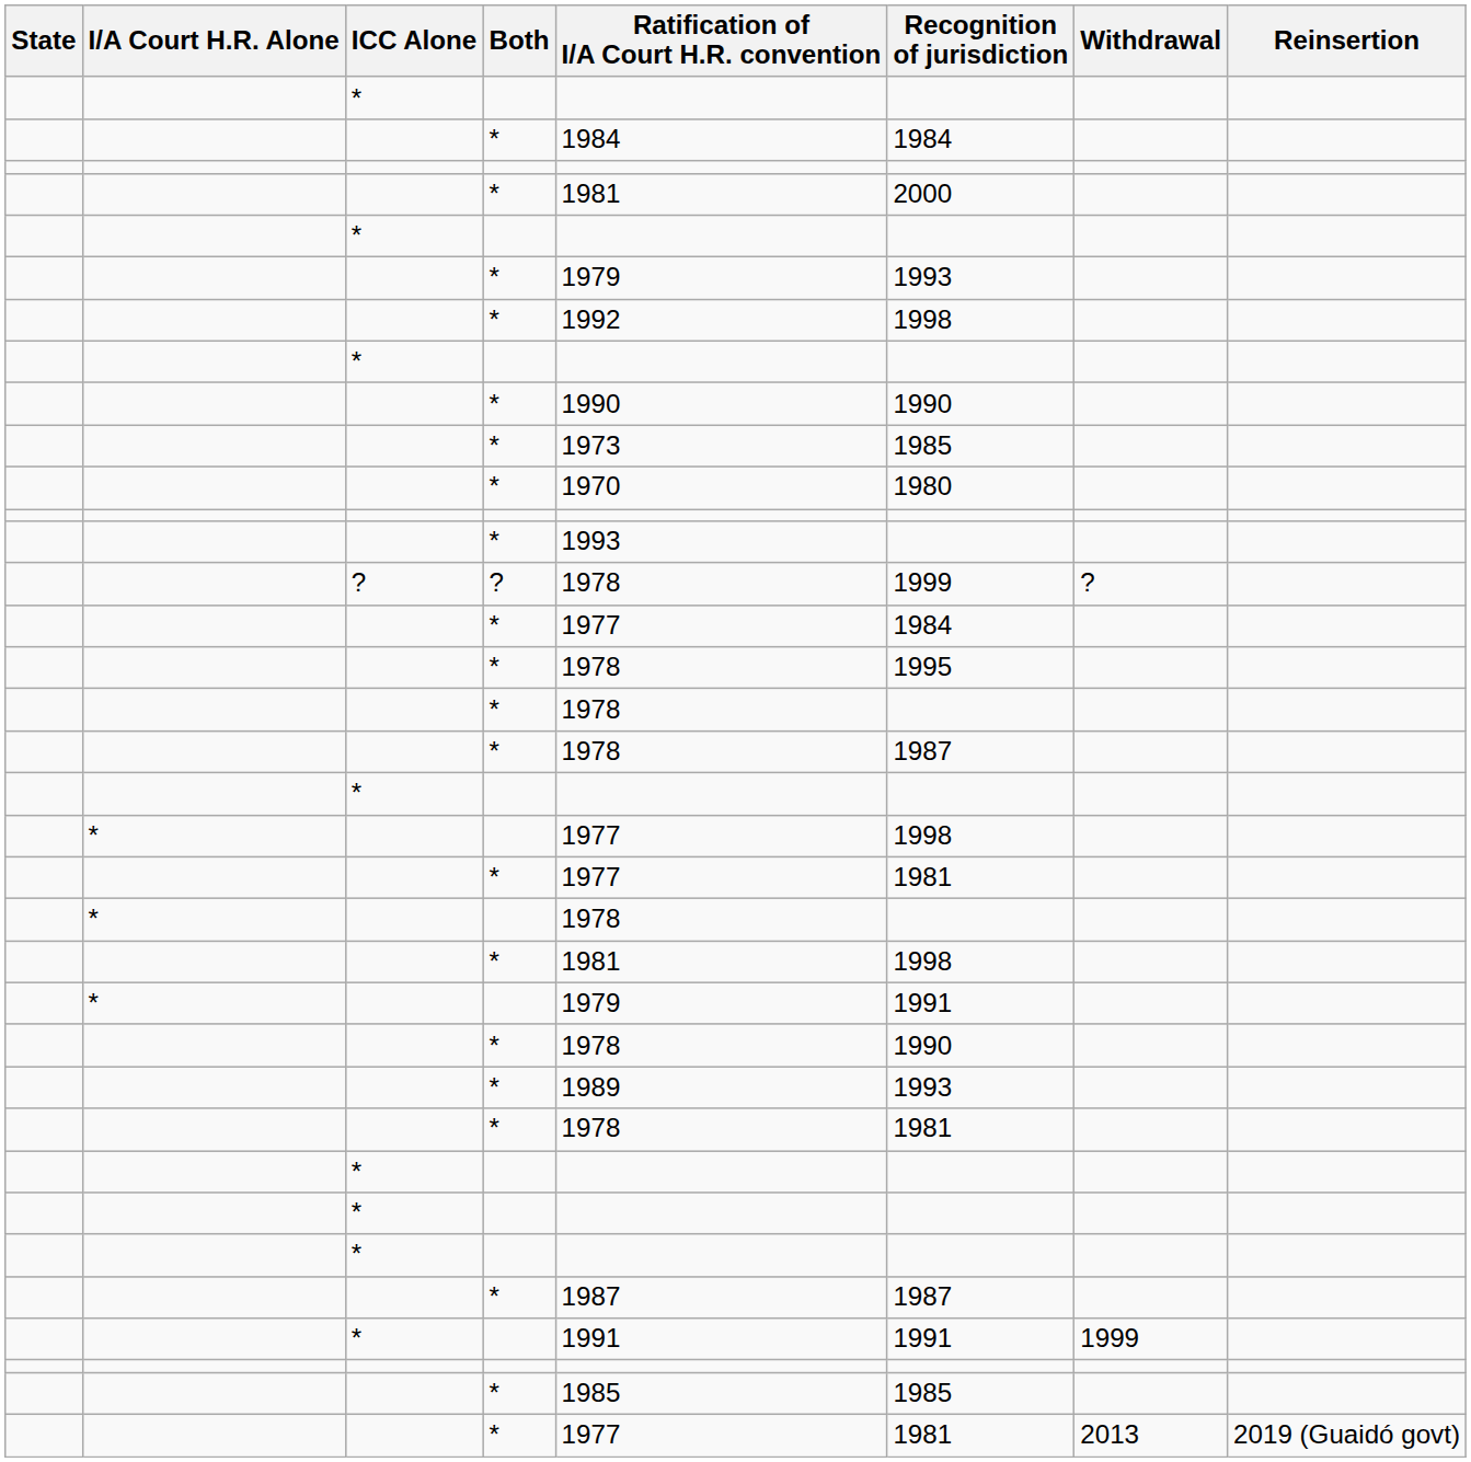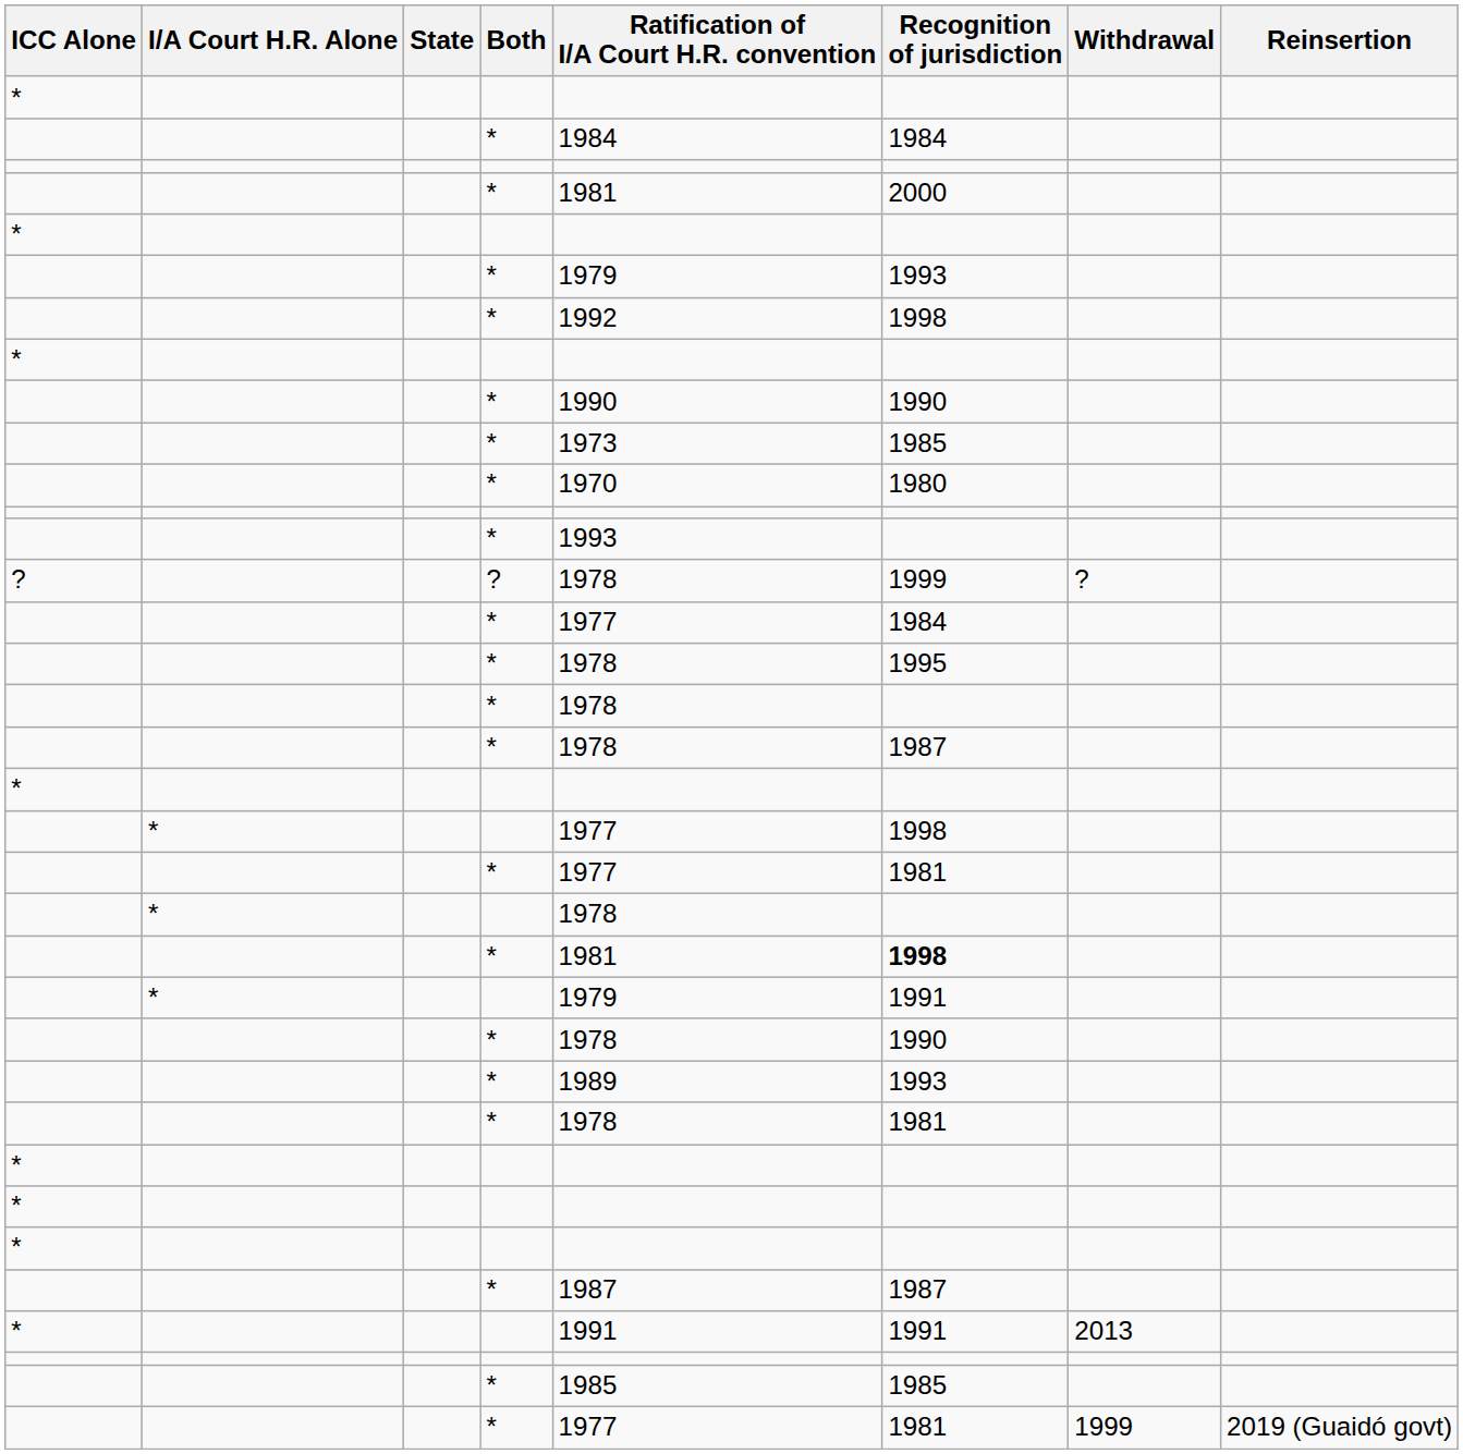columns swapped: State <-> ICC Alone
row 24 | Recognition of jurisdiction: normal -> bold
row 33 | Withdrawal: 1999 -> 2013
row 36 | Withdrawal: 2013 -> 1999
